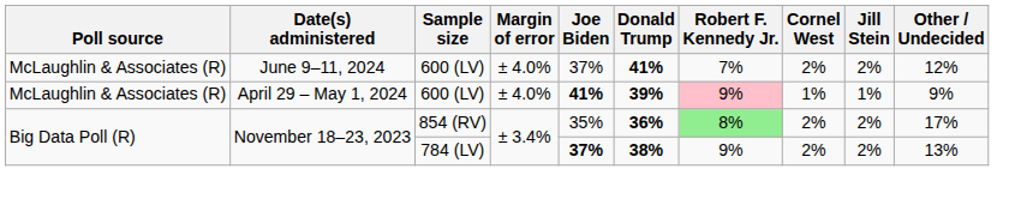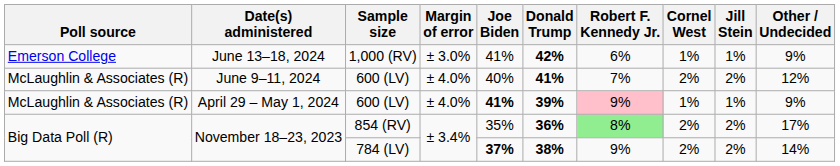+ row: Emerson College | June 13–18, 2024 | 1,000 (RV) | ± 3.0% | 41% | 42% | 6% | 1% | 1% | 9%
June 9–11, 2024 | Joe Biden: 37% -> 40%
November 18–23, 2023 / 784 (LV) | Other / Undecided: 13% -> 14%
